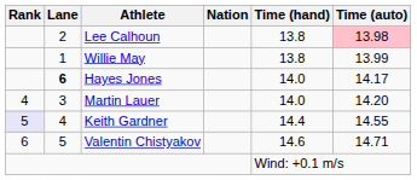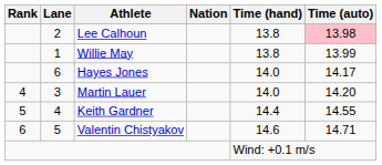Hayes Jones | Lane: bold -> normal
Keith Gardner | Rank: lavender background -> no background
